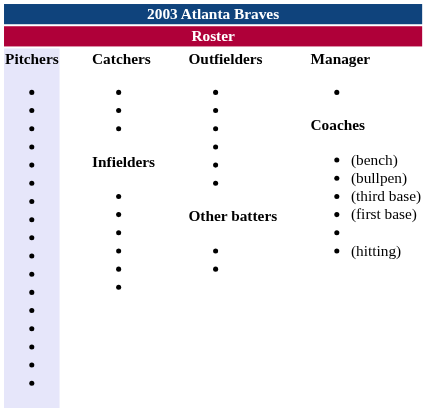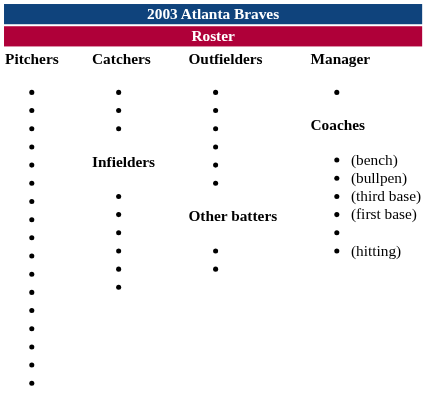Pitchers | column 1: lavender background -> no background
